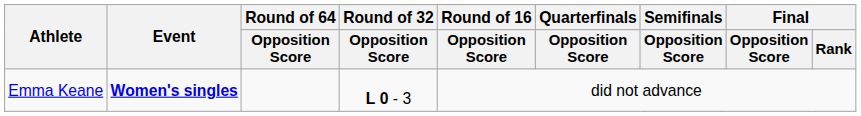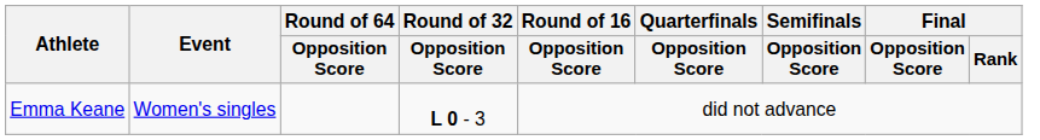Emma Keane | Event: bold -> normal
